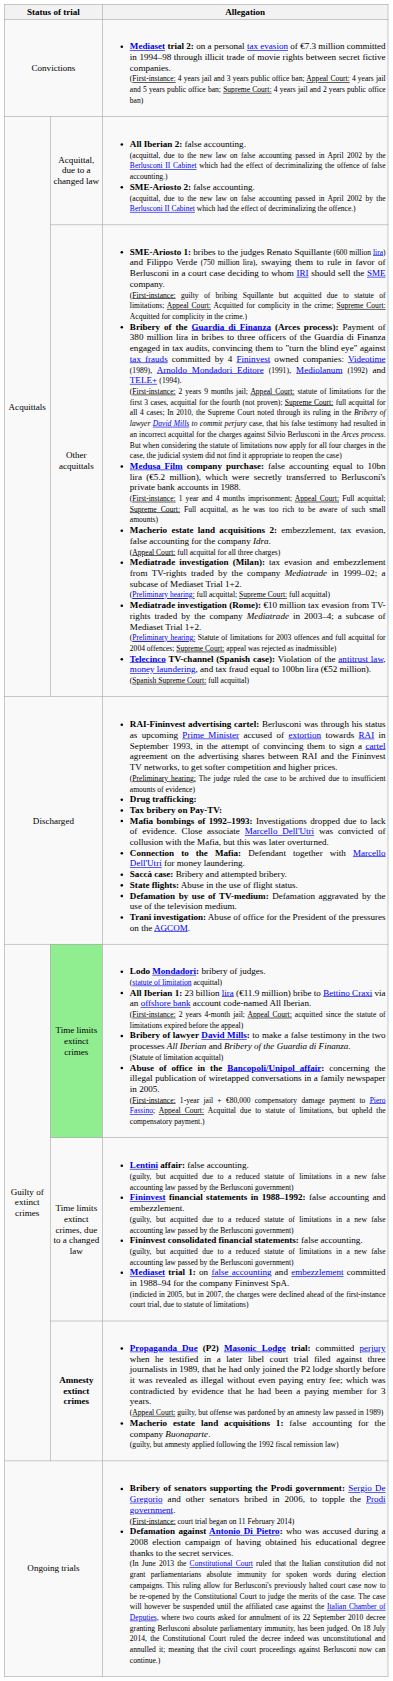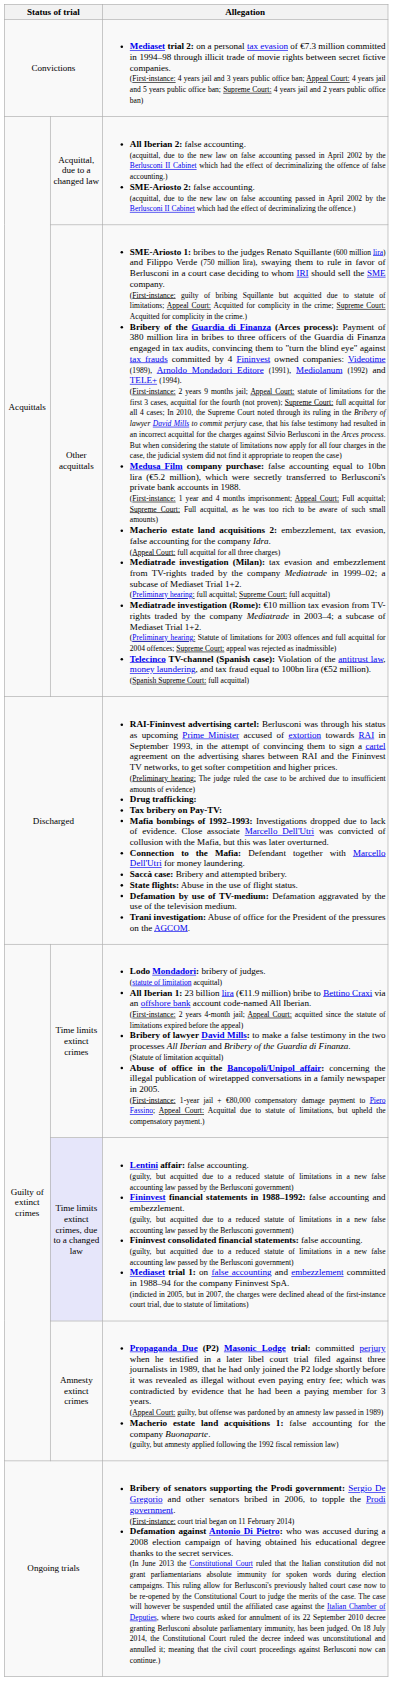Time limits extinct crimes | column 2: lightgreen background -> no background
Time limits extinct crimes, due to a changed law | column 2: no background -> lavender background
Amnesty extinct crimes | column 2: bold -> normal
